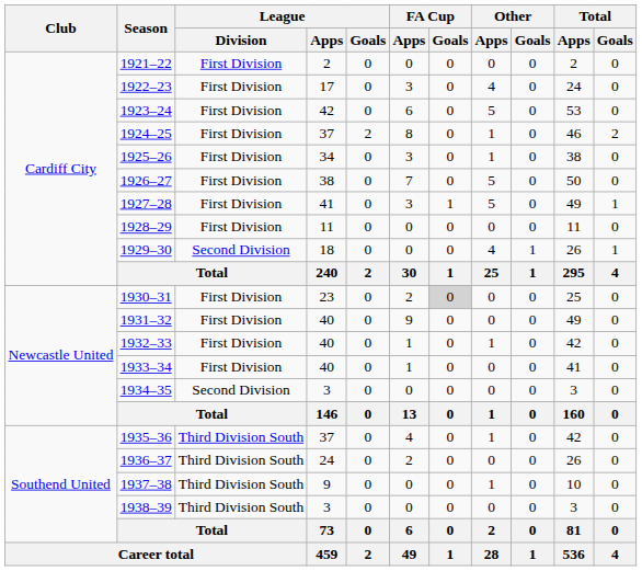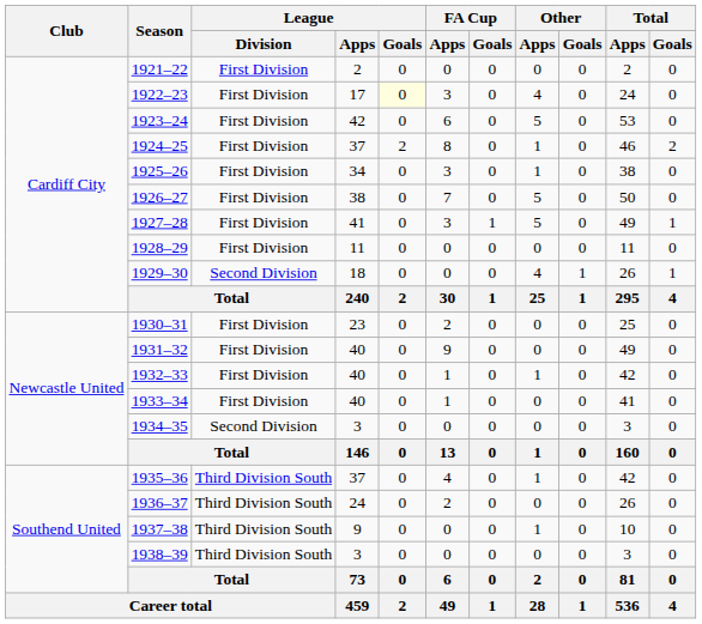1922–23 | League / Goals: no background -> lightyellow background
1930–31 | FA Cup / Goals: lightgrey background -> no background
